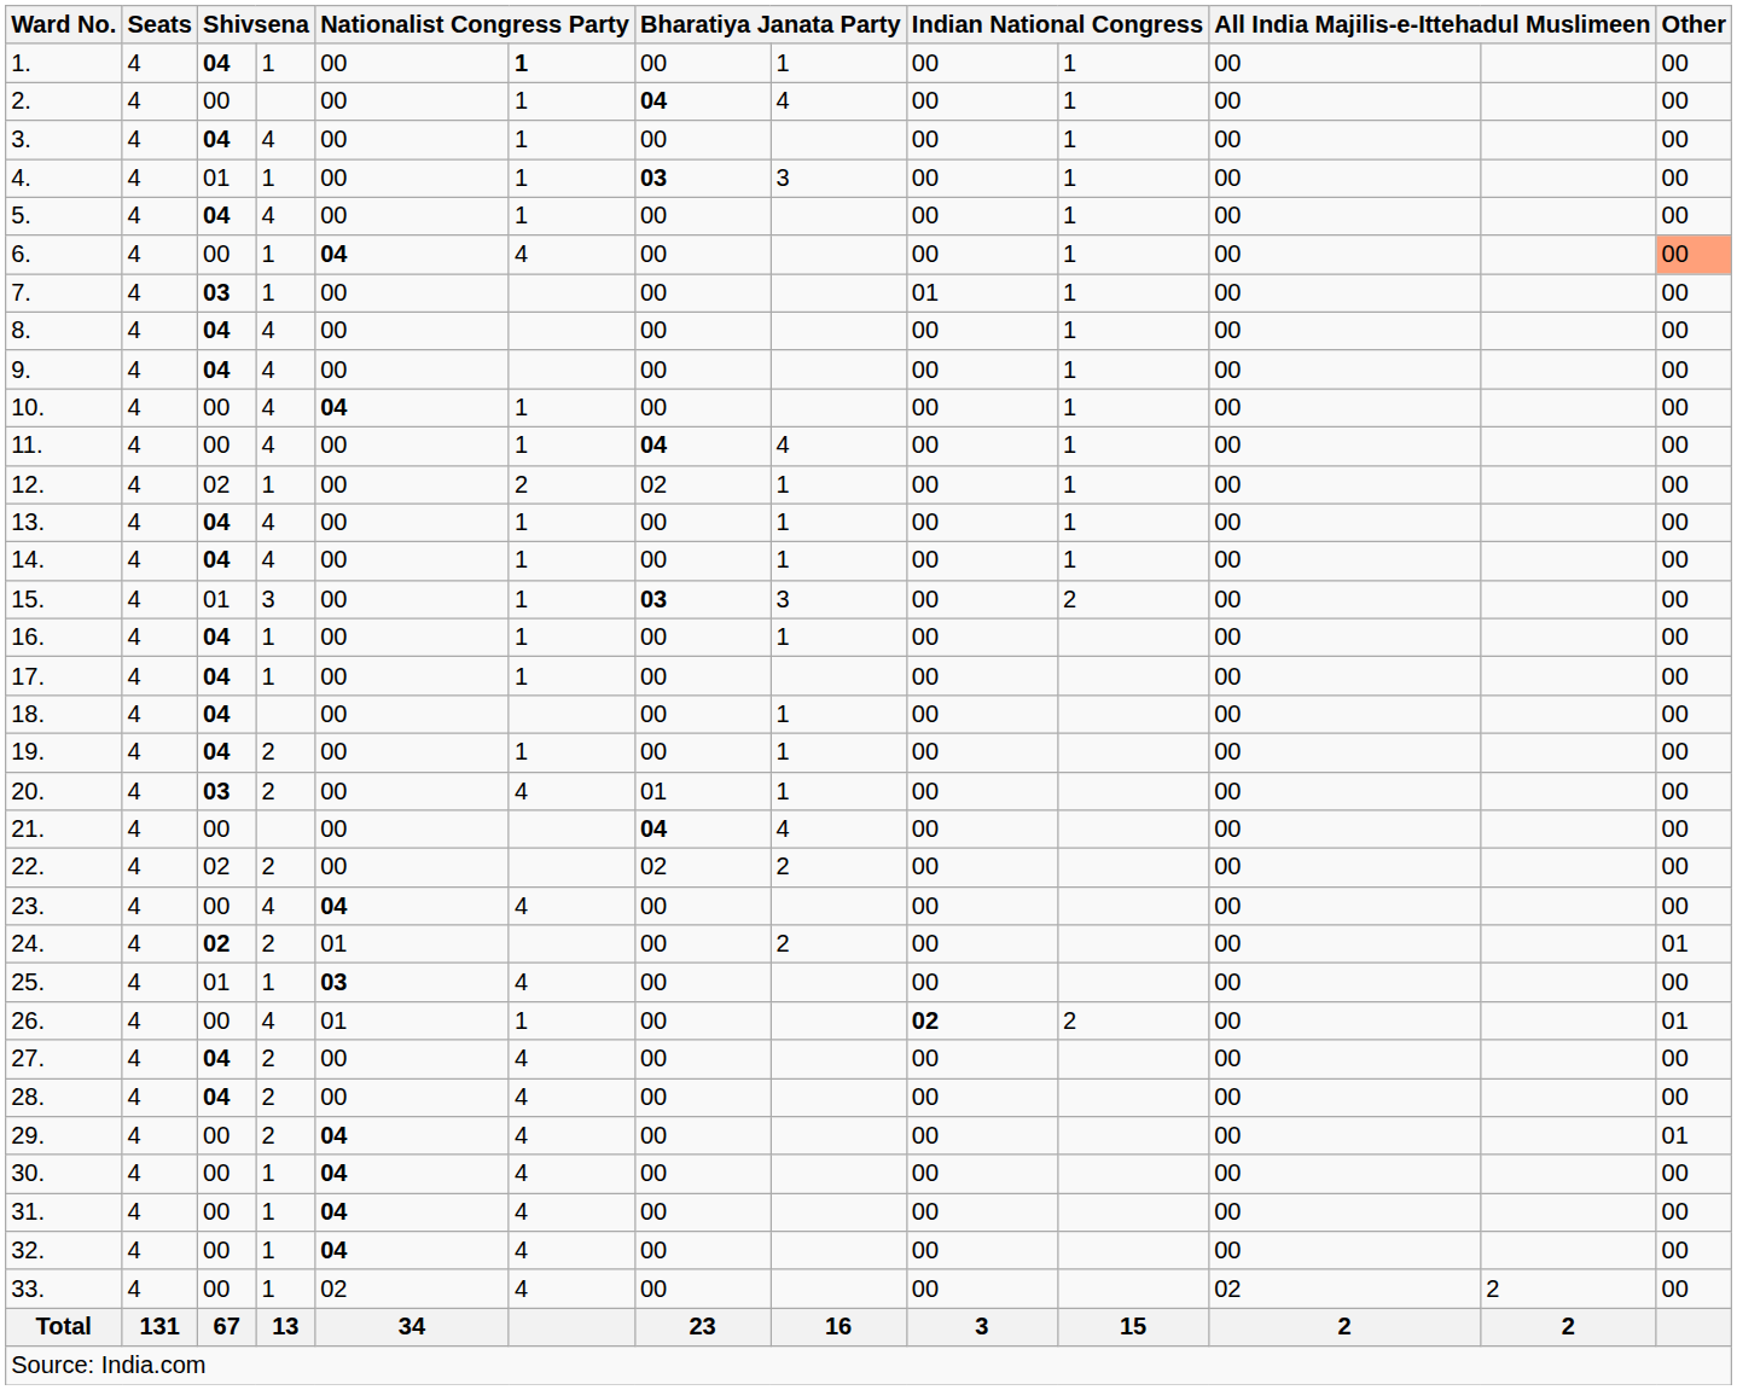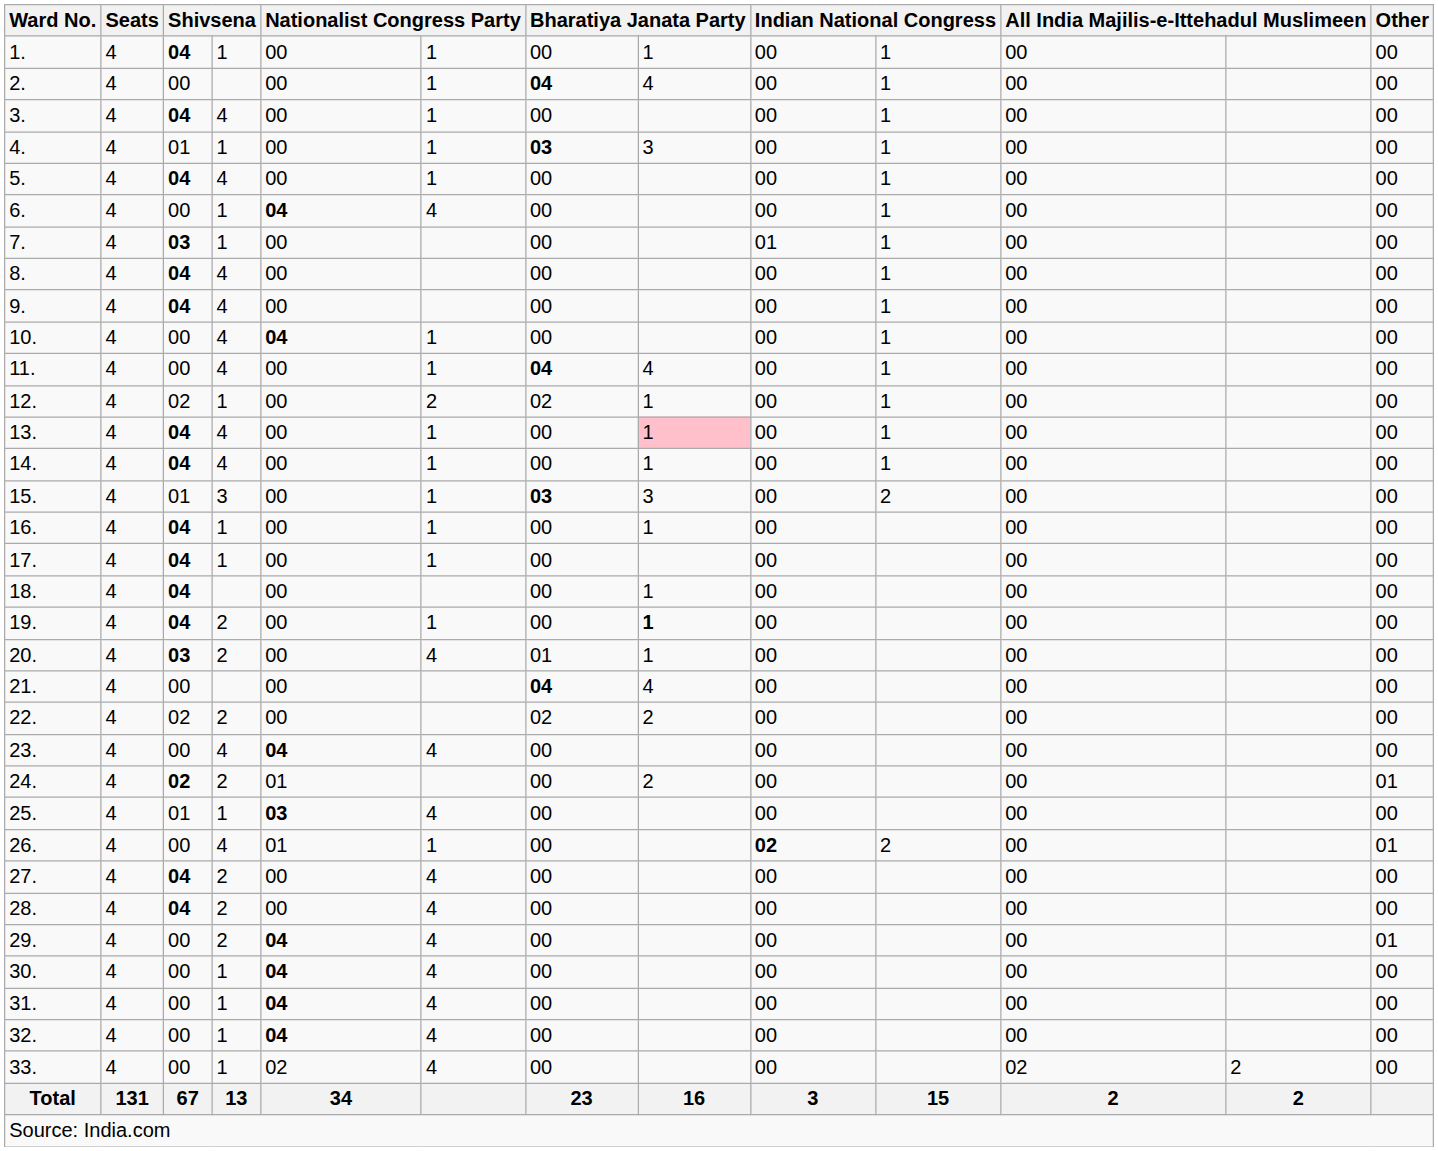1. | column 6: bold -> normal
6. | Other: lightsalmon background -> no background
13. | column 8: no background -> pink background
19. | column 8: normal -> bold
